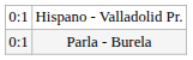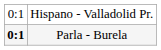Parla - Burela | column 1: normal -> bold
